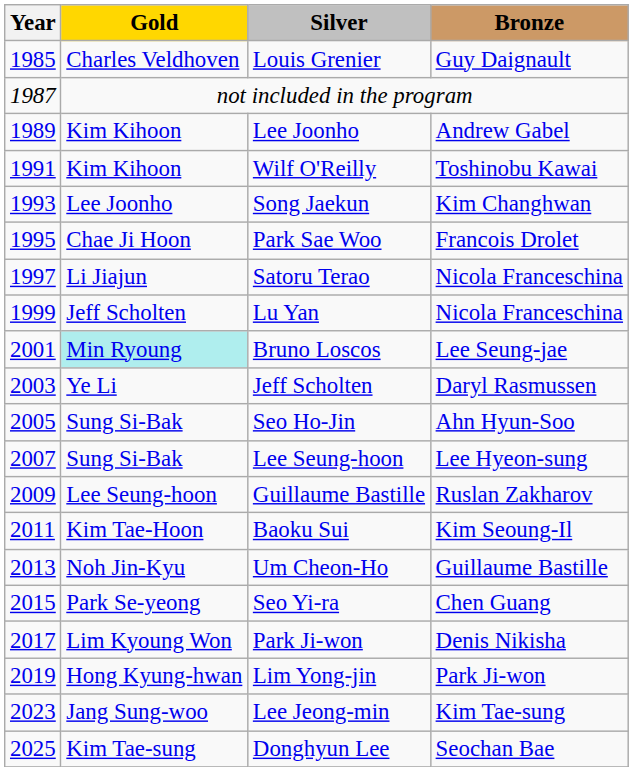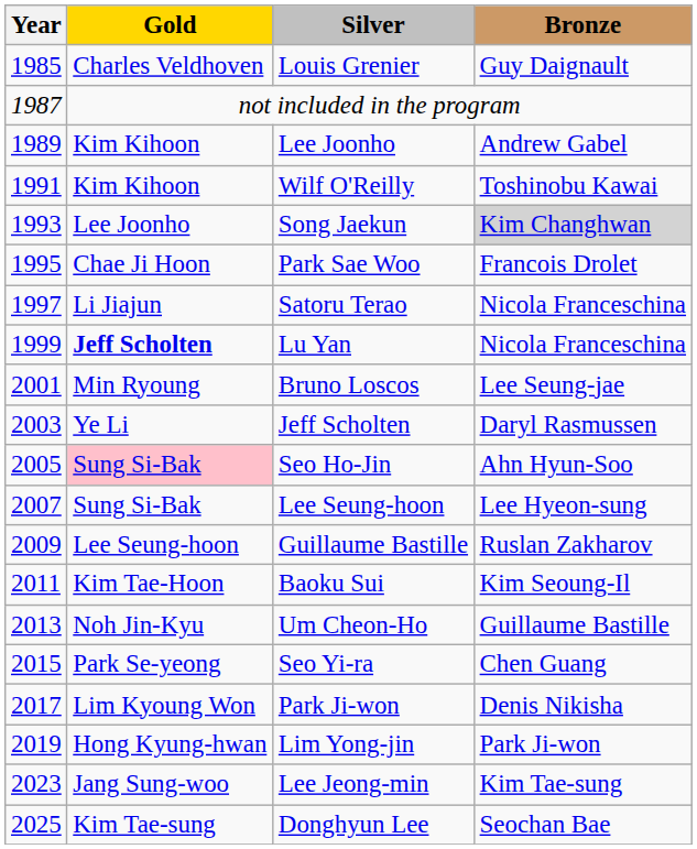Song Jaekun | Bronze: no background -> lightgrey background
Lu Yan | Gold: normal -> bold
Bruno Loscos | Gold: paleturquoise background -> no background
Seo Ho-Jin | Gold: no background -> pink background
